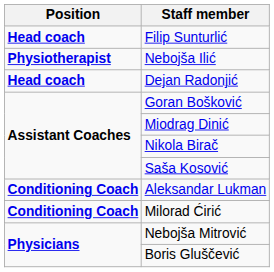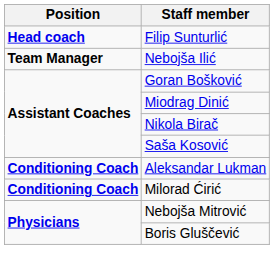Nebojša Ilić | Position: Physiotherapist -> Team Manager
- row: Head coach | Dejan Radonjić
